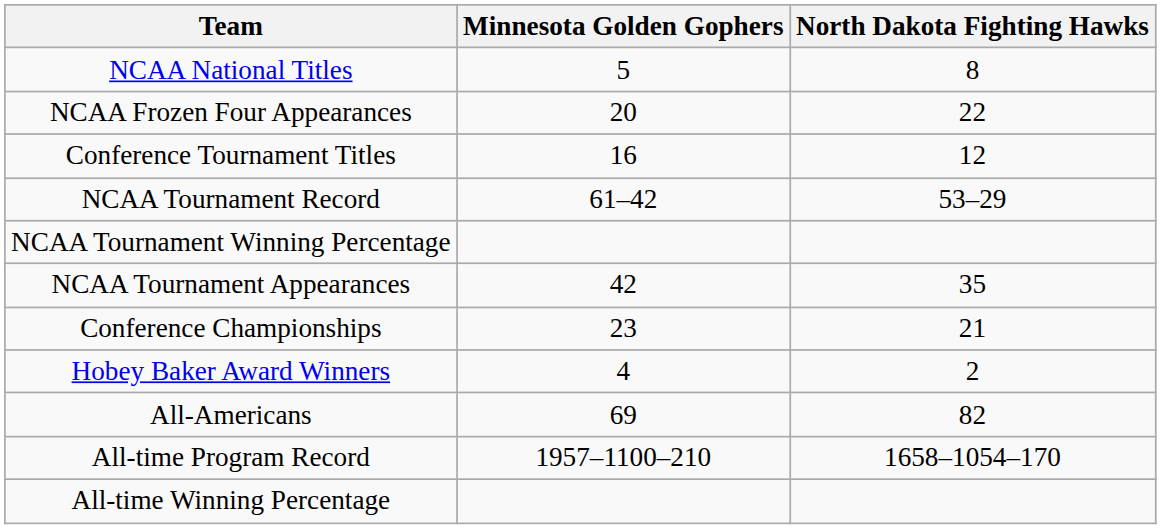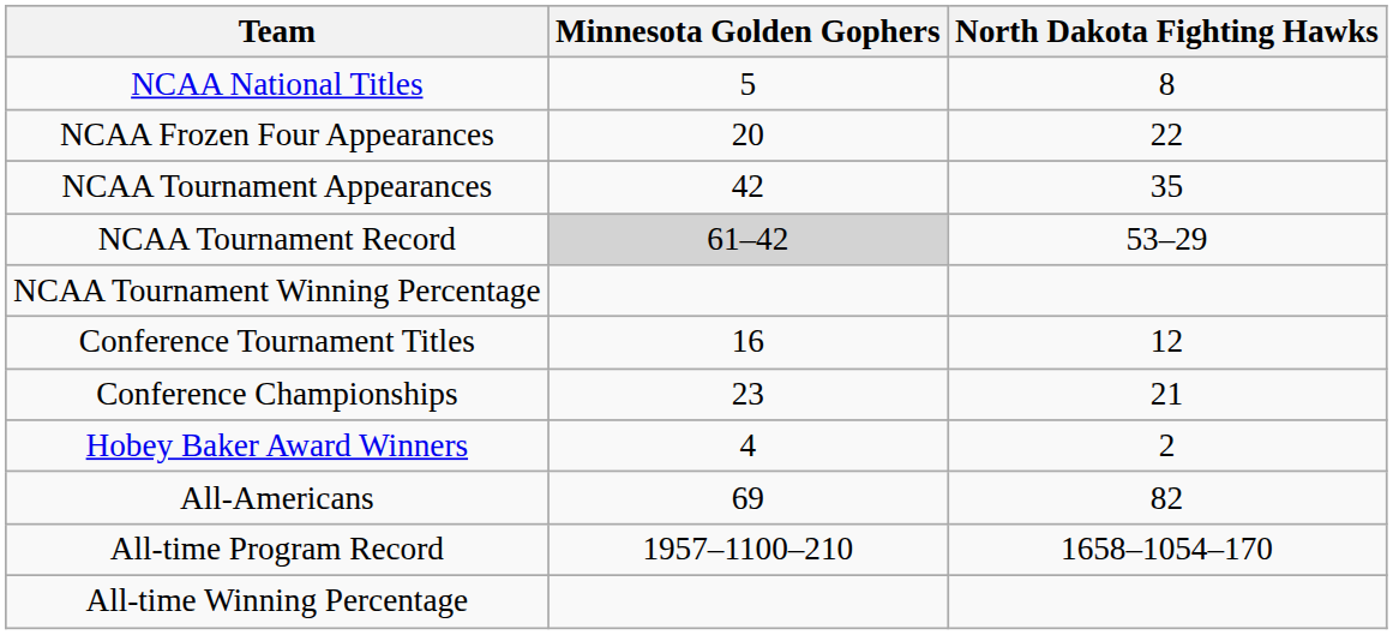rows swapped: NCAA Tournament Appearances <-> Conference Tournament Titles
NCAA Tournament Record | Minnesota Golden Gophers: no background -> lightgrey background
